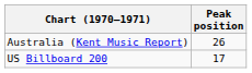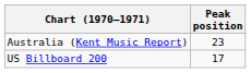Australia (Kent Music Report) | Peak position: 26 -> 23
